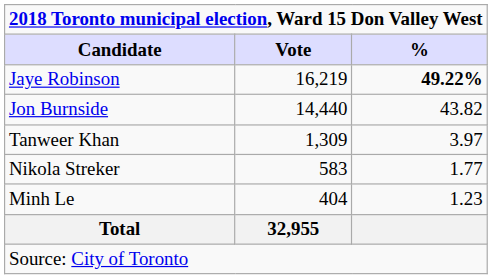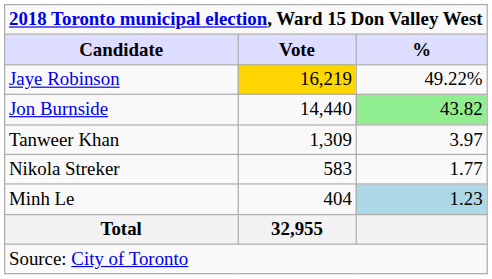Jaye Robinson | Vote: no background -> gold background
Jaye Robinson | %: bold -> normal
Jon Burnside | %: no background -> lightgreen background
Minh Le | %: no background -> lightblue background
